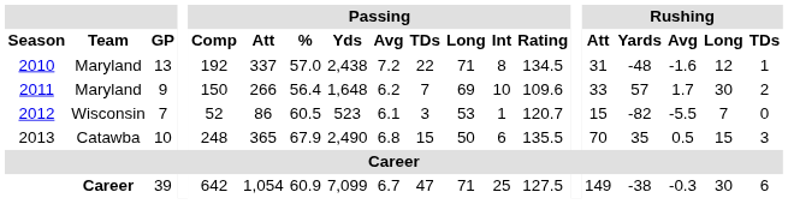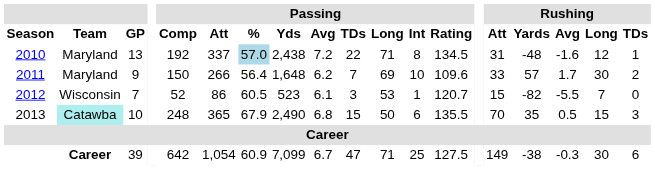2010 | Passing / %: no background -> lightblue background
2013 | Team: no background -> paleturquoise background
